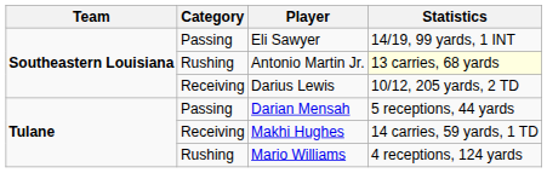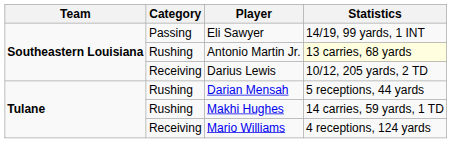Darian Mensah | Category: Passing -> Rushing
Makhi Hughes | Category: Receiving -> Rushing
Mario Williams | Category: Rushing -> Receiving
